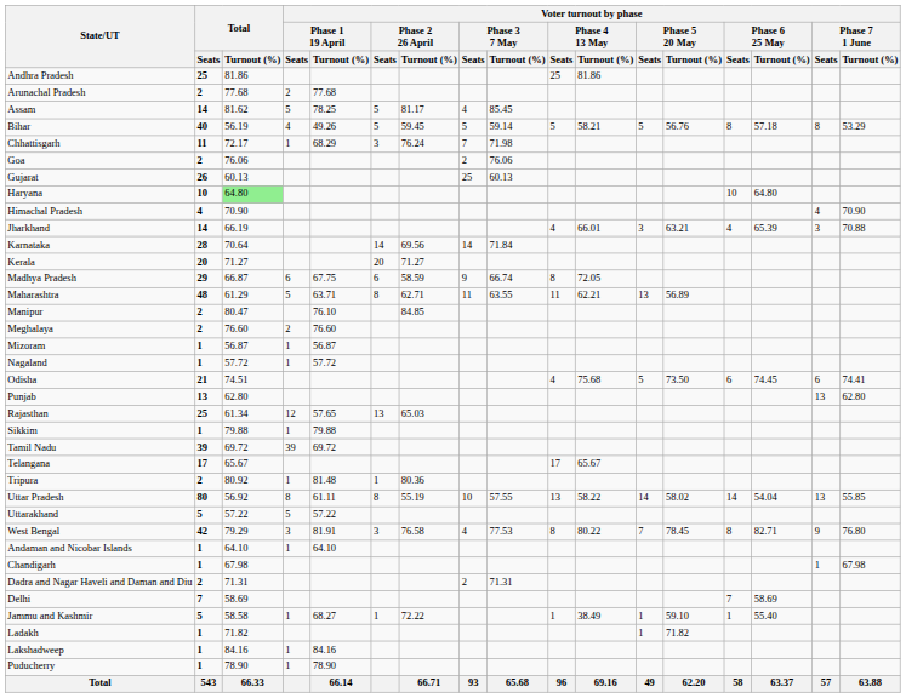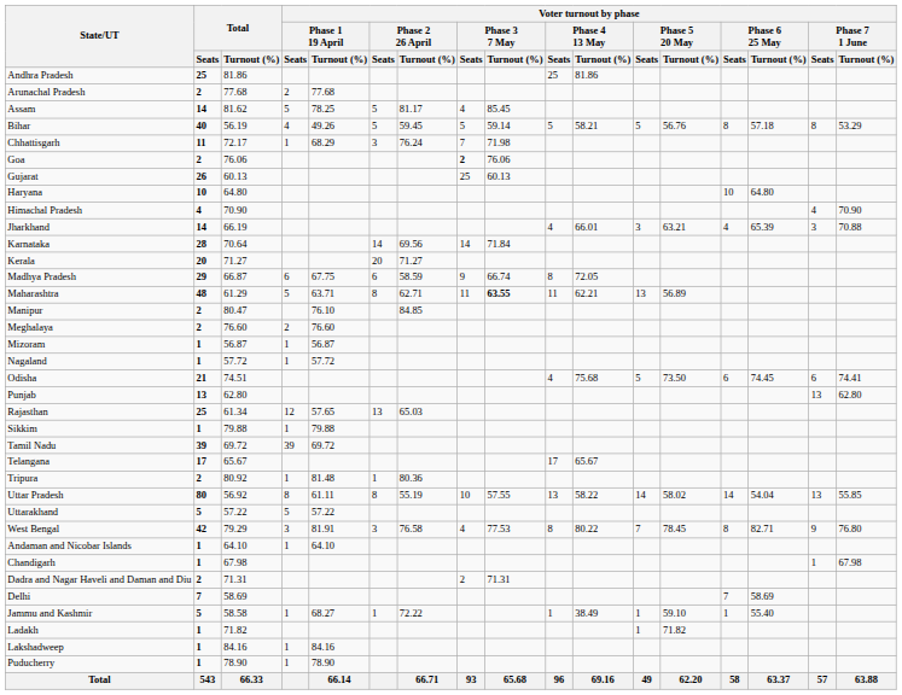Goa | Voter turnout by phase / Phase 3 7 May / Seats: normal -> bold
Haryana | Total / Turnout (%): lightgreen background -> no background
Maharashtra | Voter turnout by phase / Phase 3 7 May / Turnout (%): normal -> bold
